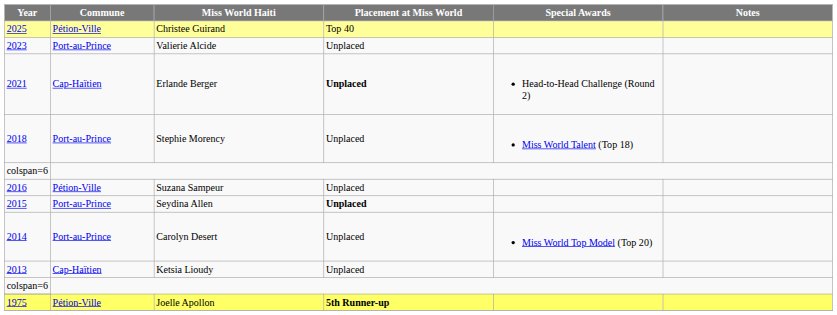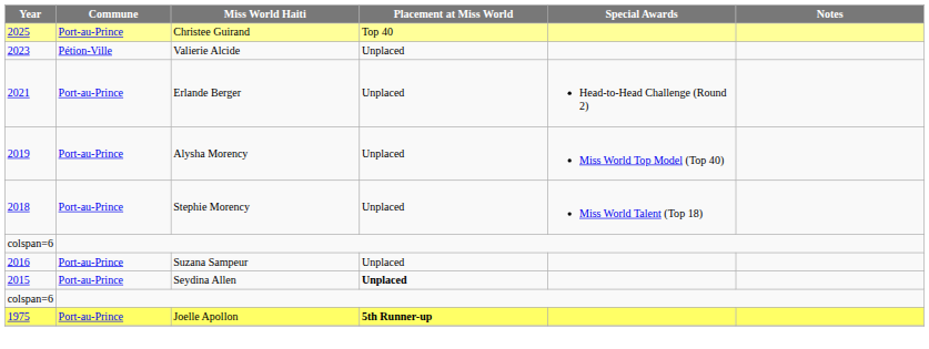Christee Guirand | Commune: Pétion-Ville -> Port-au-Prince
Valierie Alcide | Commune: Port-au-Prince -> Pétion-Ville
Erlande Berger | Commune: Cap-Haïtien -> Port-au-Prince
Erlande Berger | Placement at Miss World: bold -> normal
+ row: 2019 | Port-au-Prince | Alysha Morency | Unplaced | Miss World Top Model (Top 40)
Suzana Sampeur | Commune: Pétion-Ville -> Port-au-Prince
- row: 2014 | Port-au-Prince | Carolyn Desert | Unplaced | Miss World Top Model (Top 20)
- row: 2013 | Cap-Haïtien | Ketsia Lioudy | Unplaced
Joelle Apollon | Commune: Pétion-Ville -> Port-au-Prince
